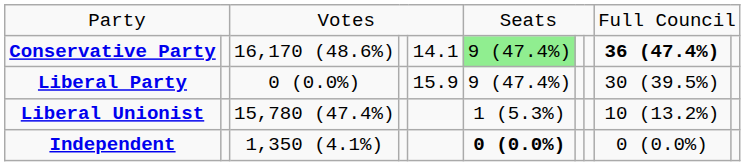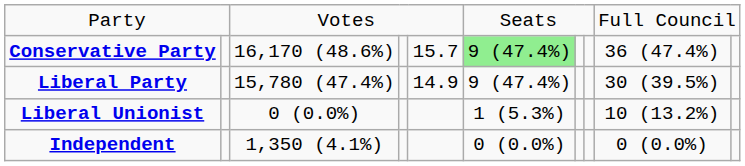Conservative Party | column 5: 14.1 -> 15.7
Conservative Party | column 9: bold -> normal
Liberal Party | column 3: 0 (0.0%) -> 15,780 (47.4%)
Liberal Party | column 5: 15.9 -> 14.9
Liberal Unionist | column 3: 15,780 (47.4%) -> 0 (0.0%)
Independent | column 6: bold -> normal
